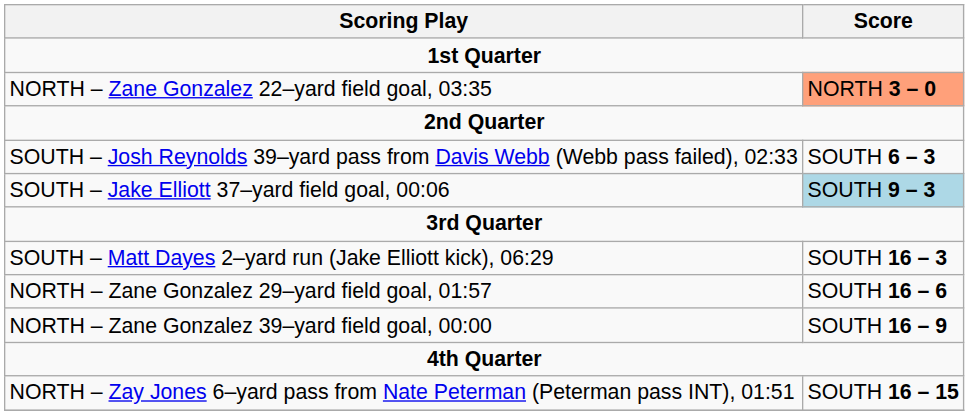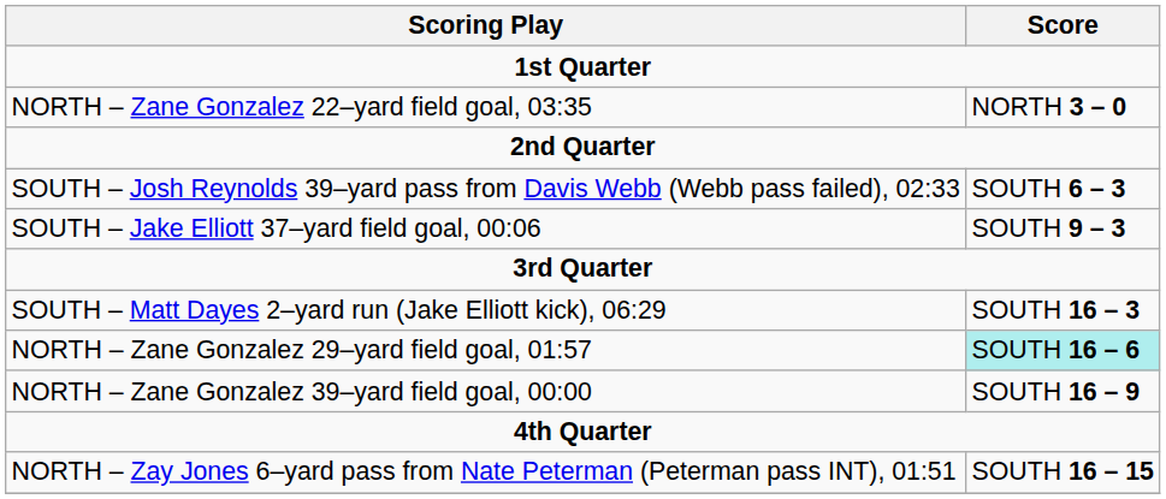NORTH – Zane Gonzalez 22–yard field goal, 03:35 | Score: lightsalmon background -> no background
SOUTH – Jake Elliott 37–yard field goal, 00:06 | Score: lightblue background -> no background
NORTH – Zane Gonzalez 29–yard field goal, 01:57 | Score: no background -> paleturquoise background
